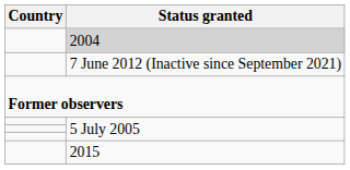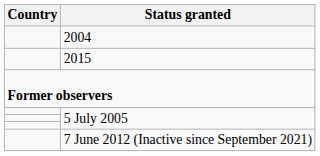row 2 | Status granted: lightgrey background -> no background
row 3 | Status granted: 7 June 2012 (Inactive since September 2021) -> 2015
row 8 | Status granted: 2015 -> 7 June 2012 (Inactive since September 2021)
